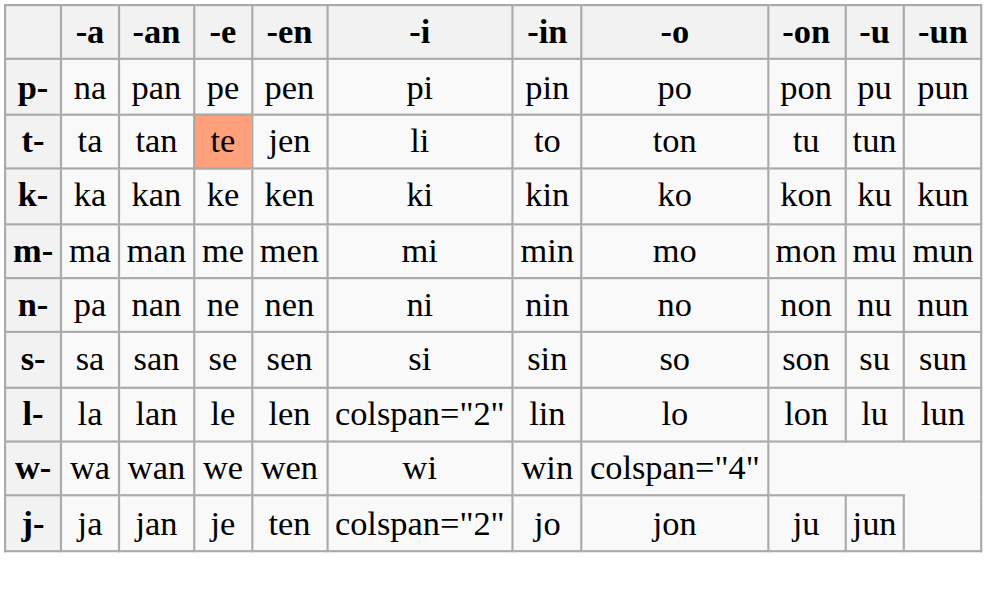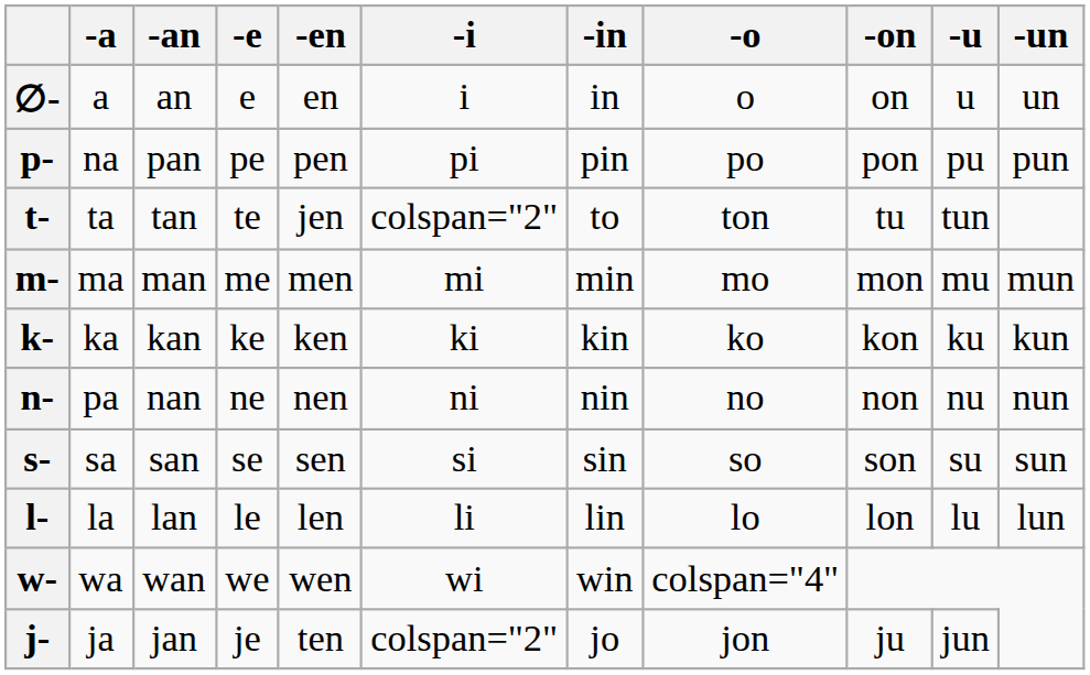+ row: ∅- | a | an | e | en | i | in | o | on | u | un
t- | -e: lightsalmon background -> no background
t- | -i: li -> colspan="2"
rows swapped: k- <-> m-
l- | -i: colspan="2" -> li
